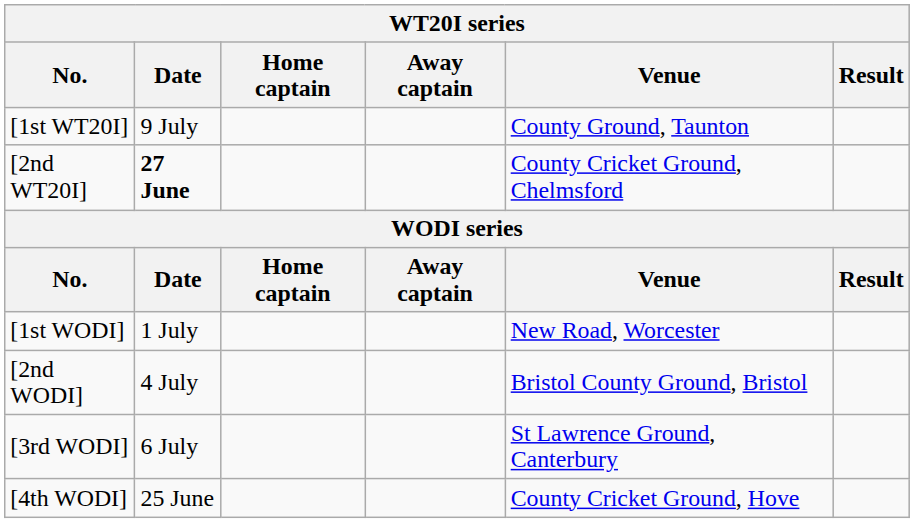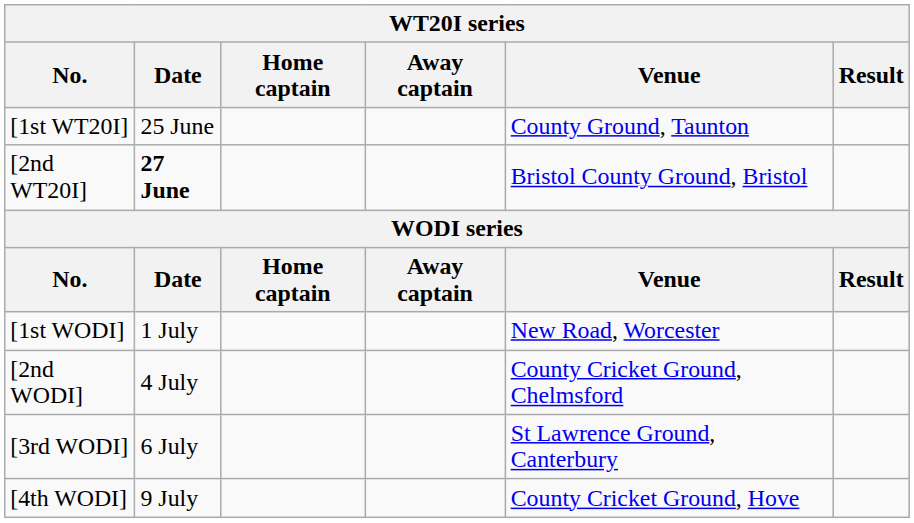[1st WT20I] | Date: 9 July -> 25 June
[2nd WT20I] | Venue: County Cricket Ground, Chelmsford -> Bristol County Ground, Bristol
[2nd WODI] | Venue: Bristol County Ground, Bristol -> County Cricket Ground, Chelmsford
[4th WODI] | Date: 25 June -> 9 July
